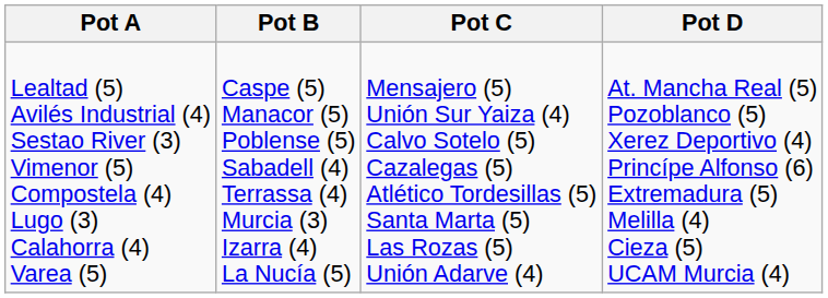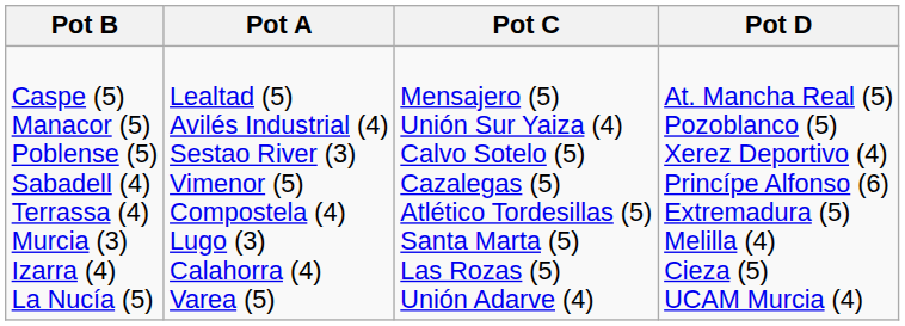columns swapped: Pot A <-> Pot B
